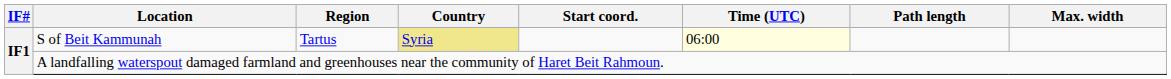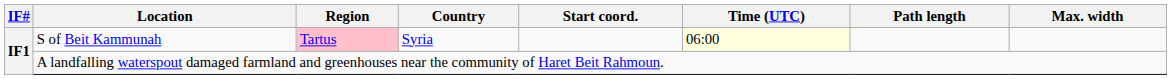S of Beit Kammunah | Region: no background -> pink background
S of Beit Kammunah | Country: khaki background -> no background
